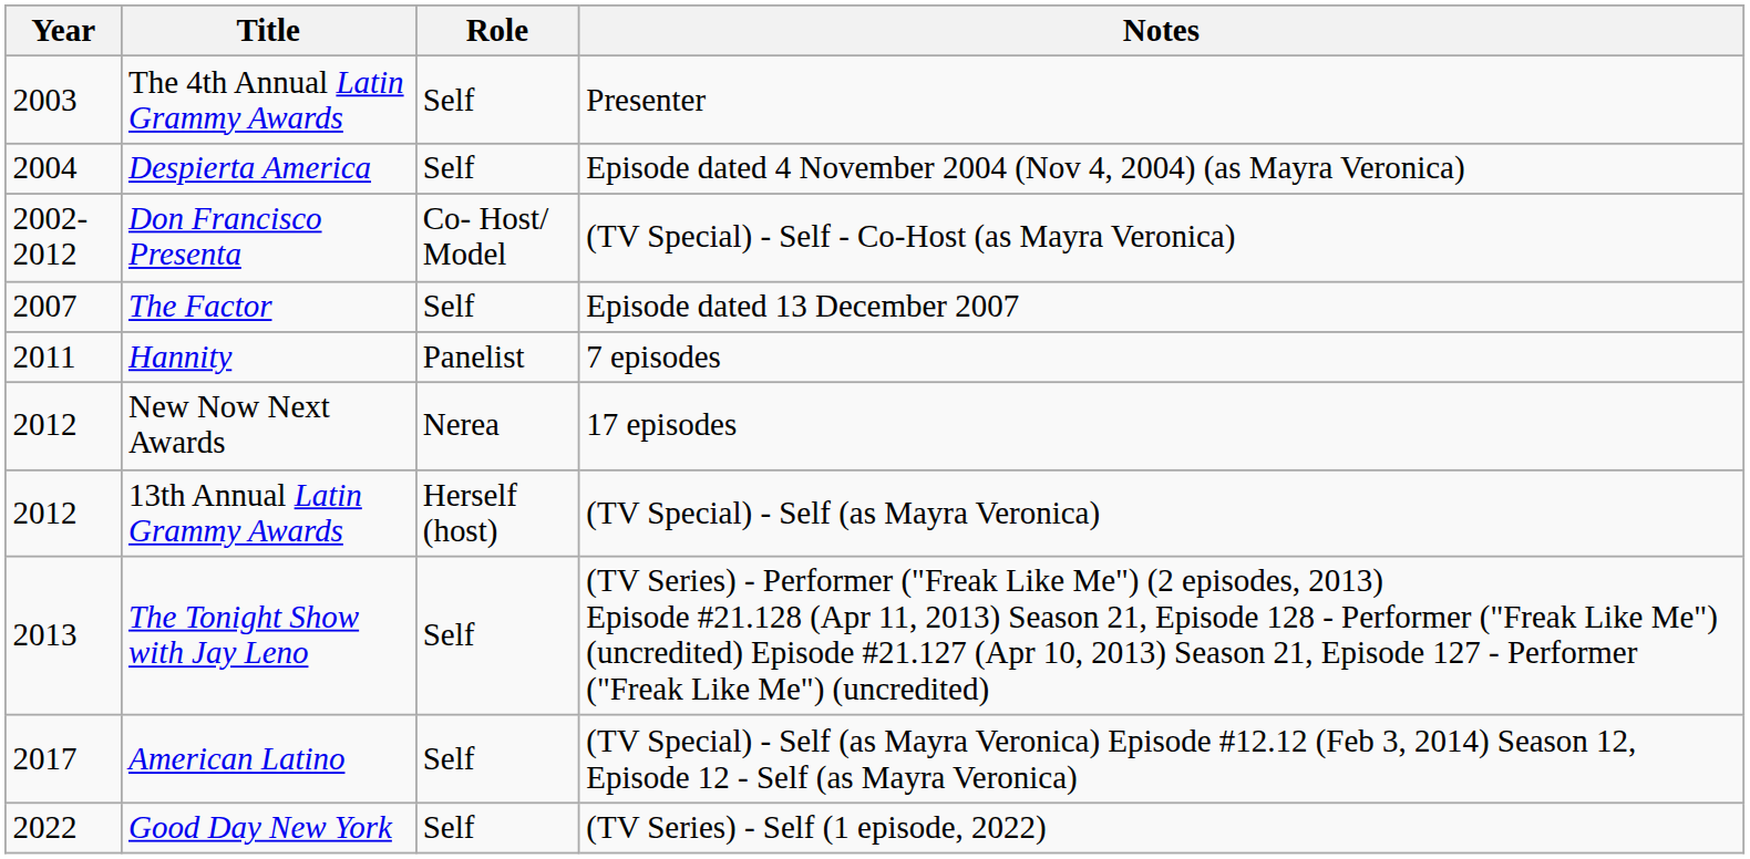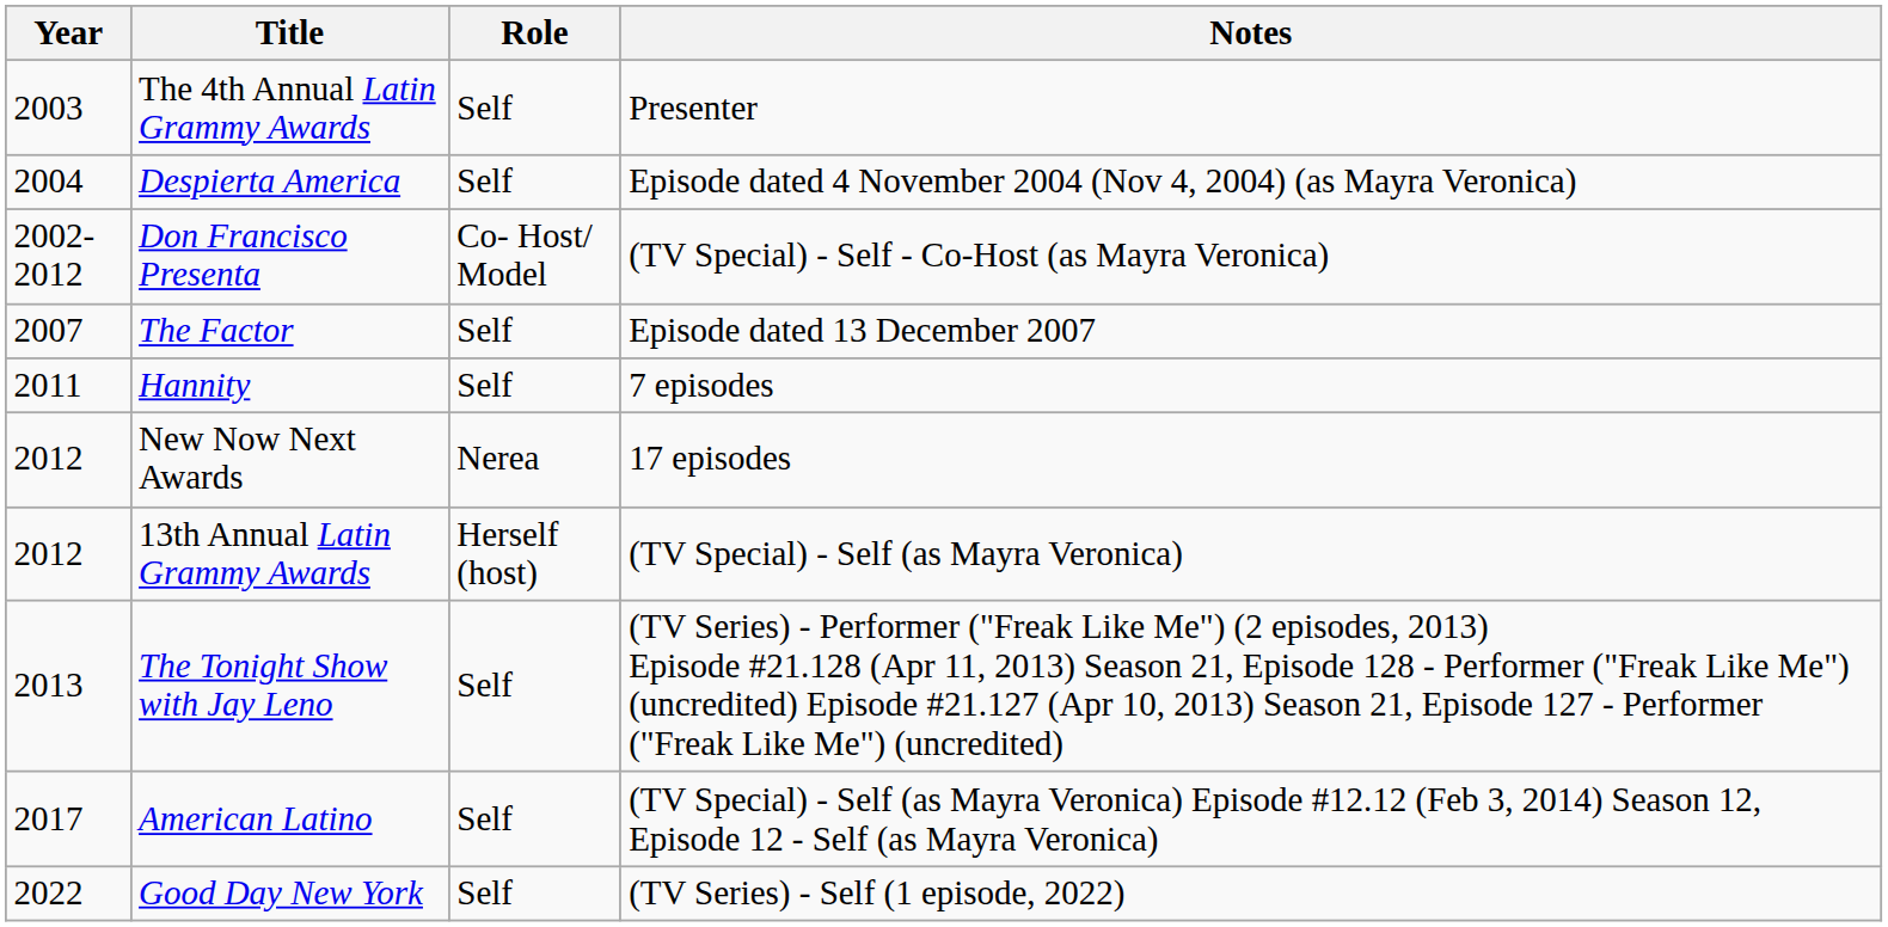Hannity | Role: Panelist -> Self
